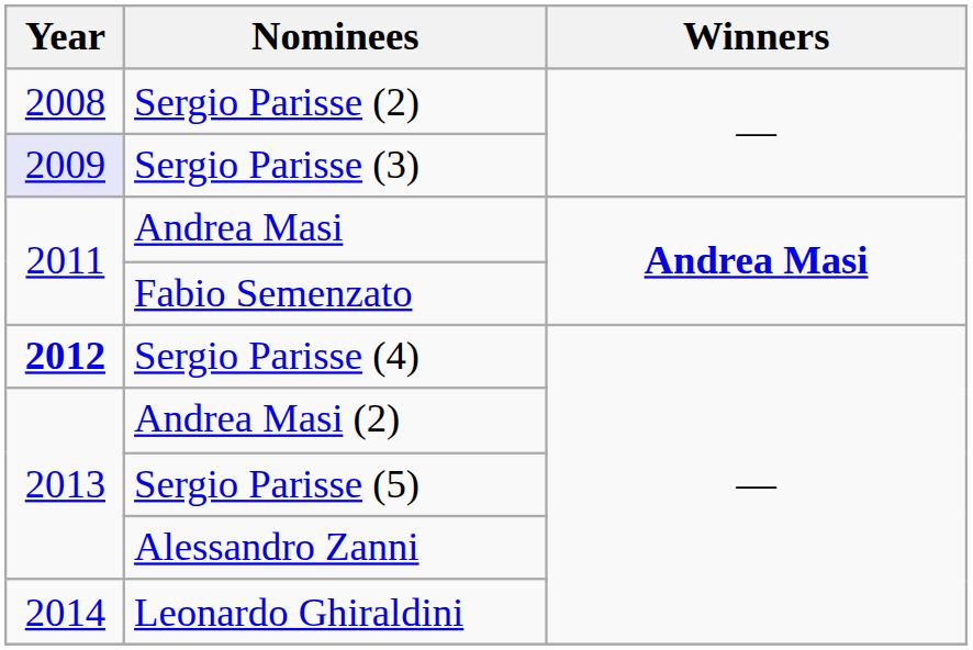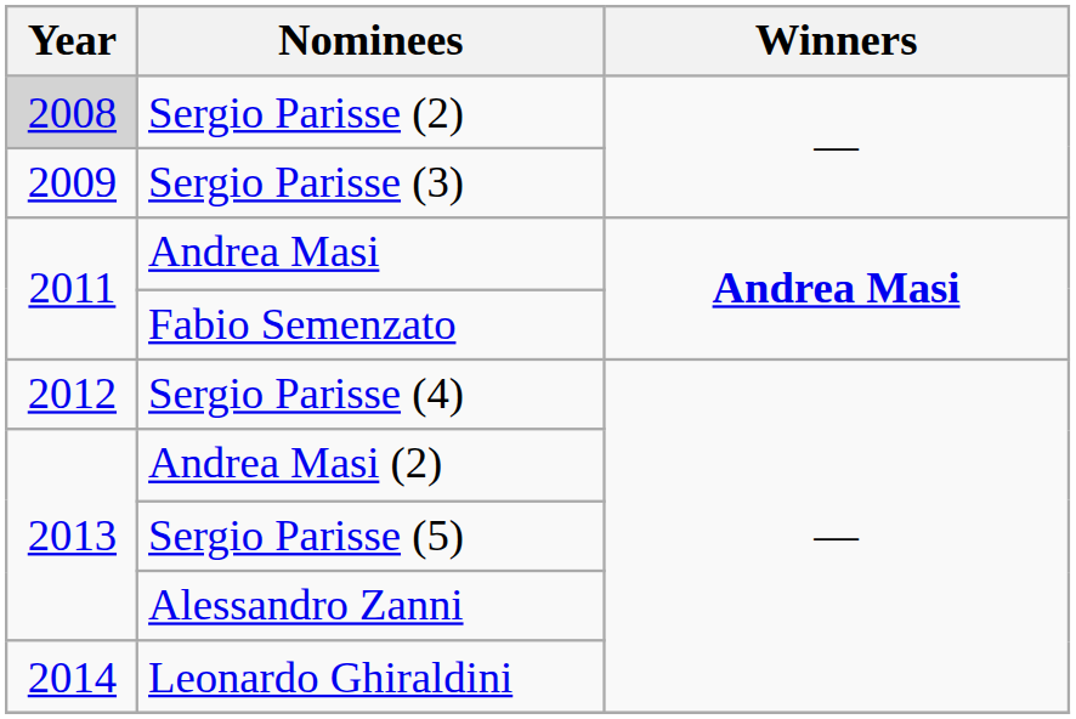Sergio Parisse (2) | Year: no background -> lightgrey background
Sergio Parisse (3) | Year: lavender background -> no background
Sergio Parisse (4) | Year: bold -> normal
